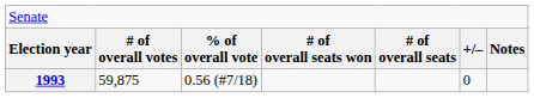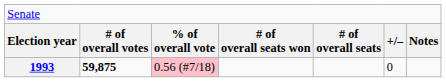1993 | column 2: normal -> bold
1993 | column 3: no background -> pink background
